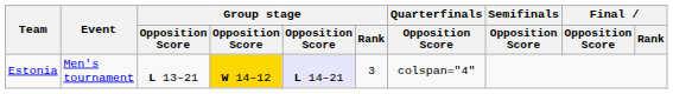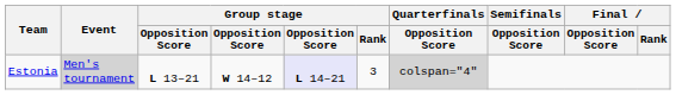Estonia | Event: no background -> lightgrey background
Estonia | column 4: gold background -> no background
Estonia | Quarterfinals / Opposition Score: no background -> lightgrey background
